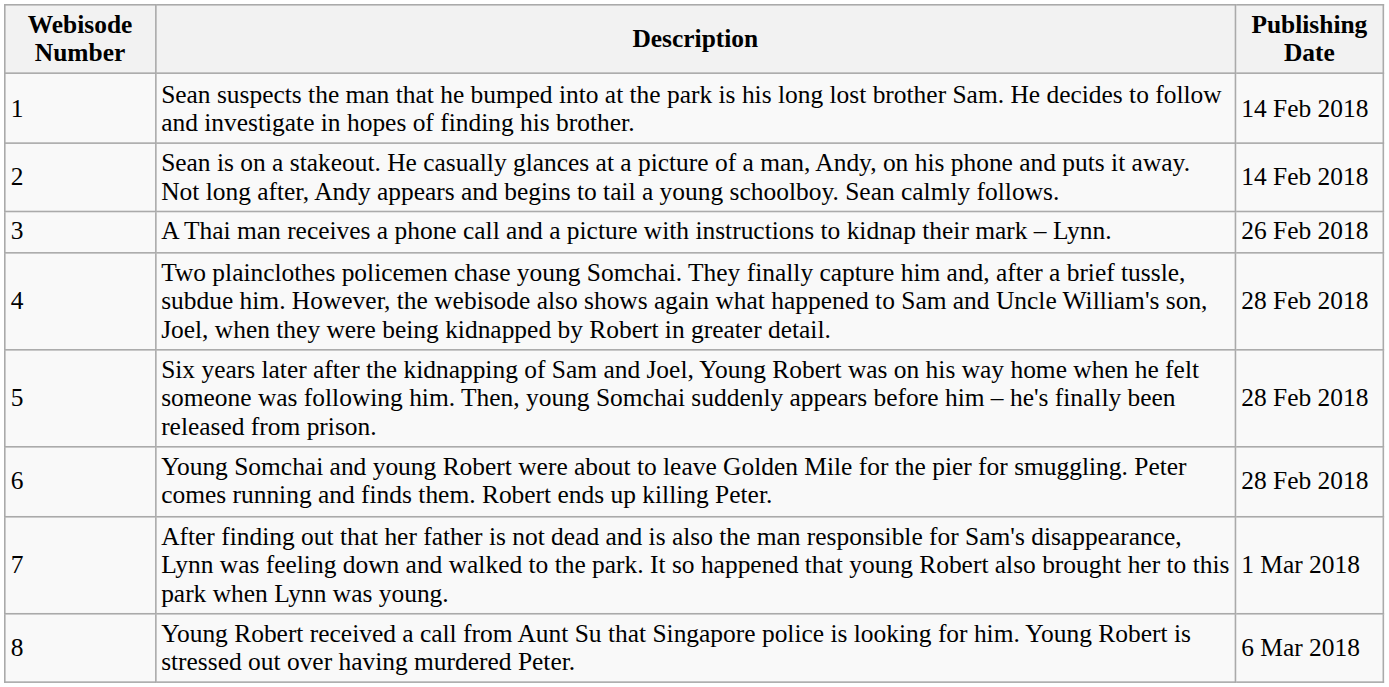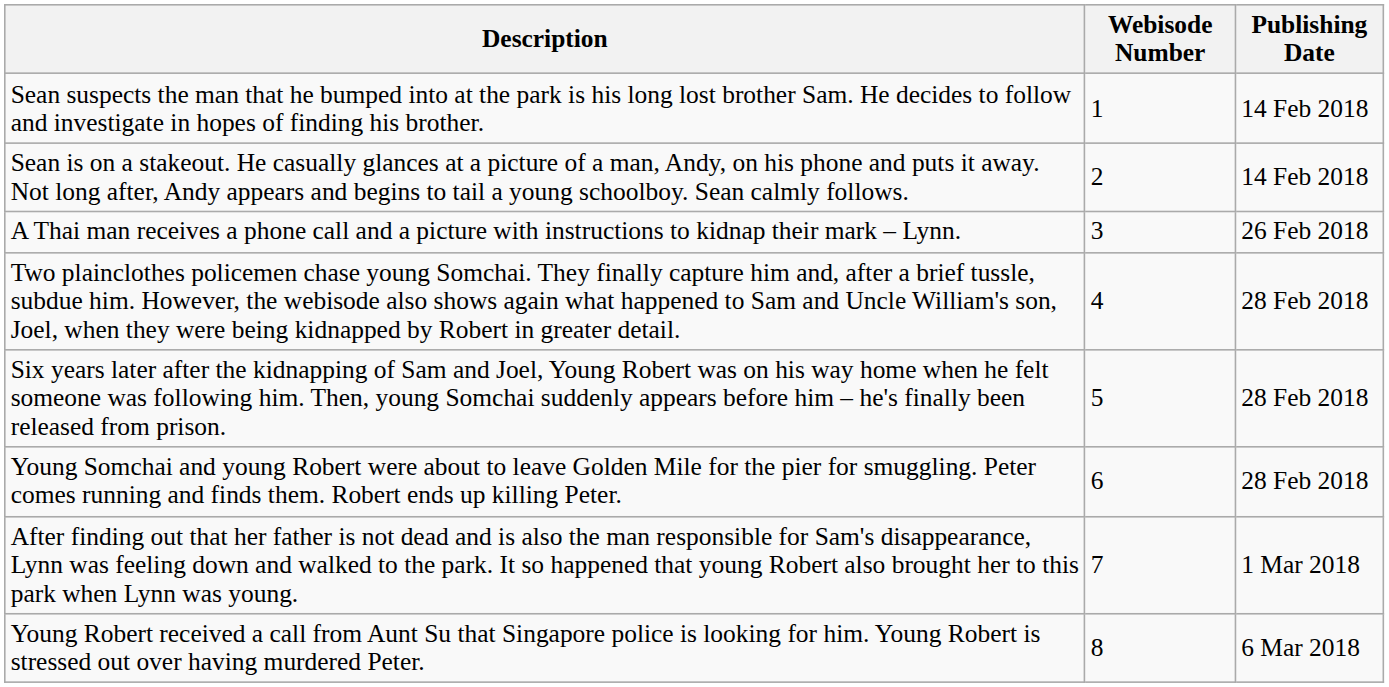columns swapped: Webisode Number <-> Description
